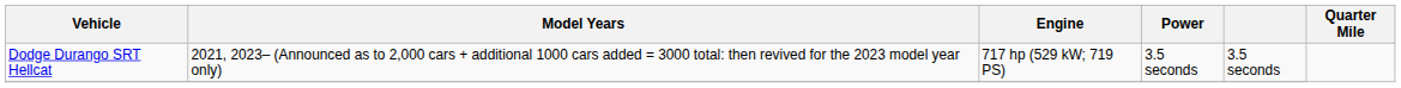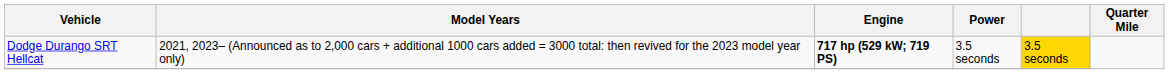row 2 | Engine: normal -> bold
row 2 | column 5: no background -> gold background
